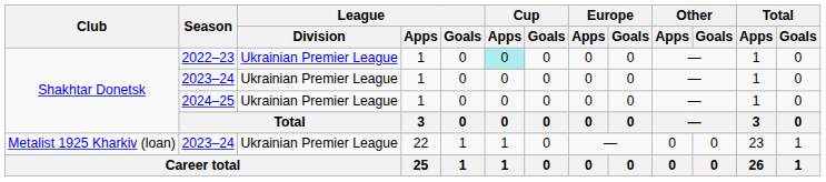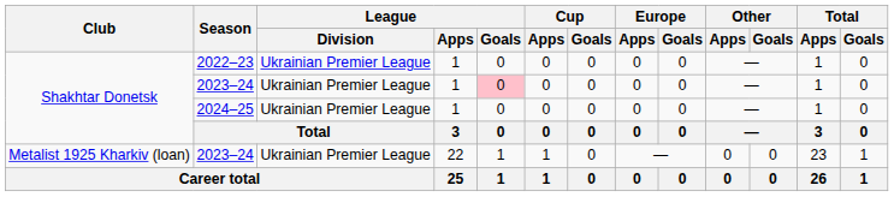2022–23 | Cup / Apps: paleturquoise background -> no background
Shakhtar Donetsk / 2023–24 | League / Goals: no background -> pink background
